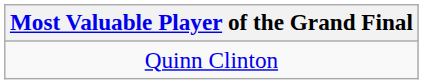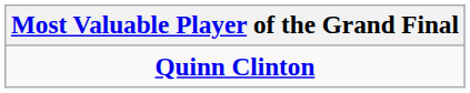row 2 | column 1: normal -> bold
